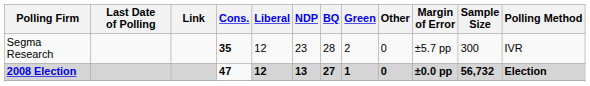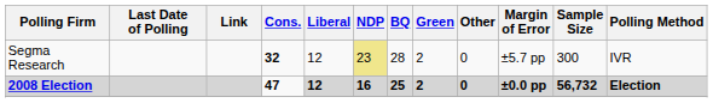Segma Research | Cons.: 35 -> 32
Segma Research | NDP: no background -> khaki background
2008 Election | NDP: 13 -> 16
2008 Election | BQ: 27 -> 25
2008 Election | Green: 1 -> 2
